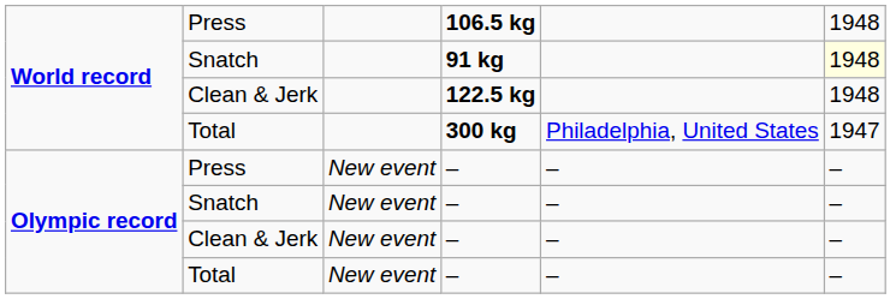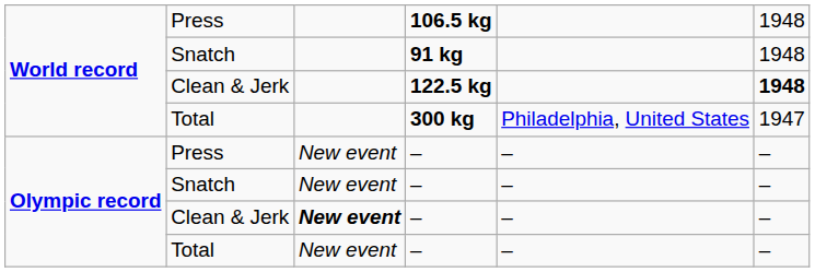Snatch / 91 kg | column 6: lightyellow background -> no background
Clean & Jerk / 122.5 kg | column 6: normal -> bold
Clean & Jerk / – | column 3: normal -> bold
